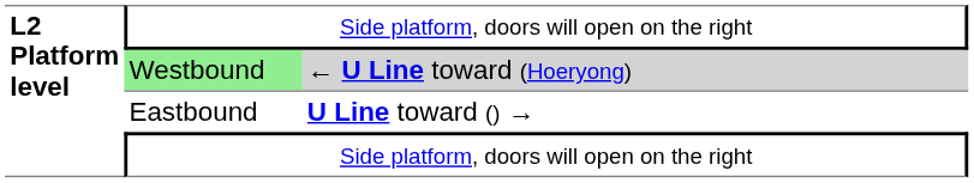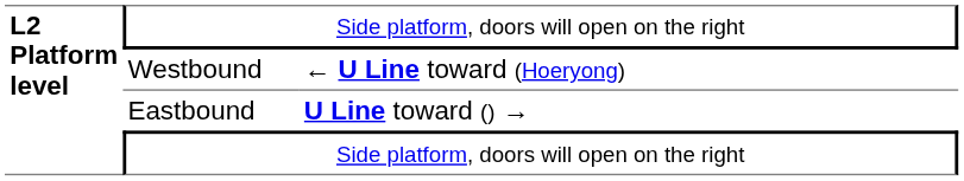Westbound | column 2: lightgreen background -> no background
Westbound | column 3: lightgrey background -> no background
